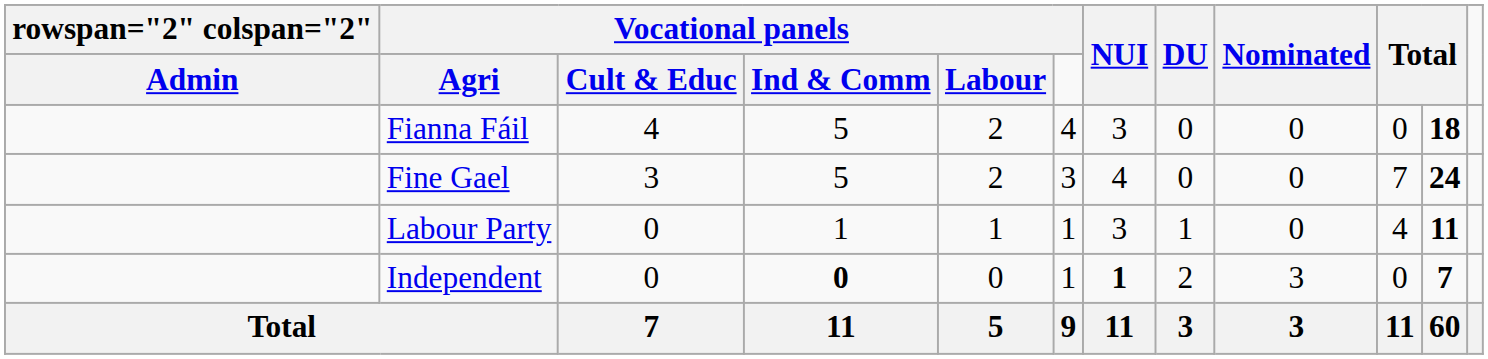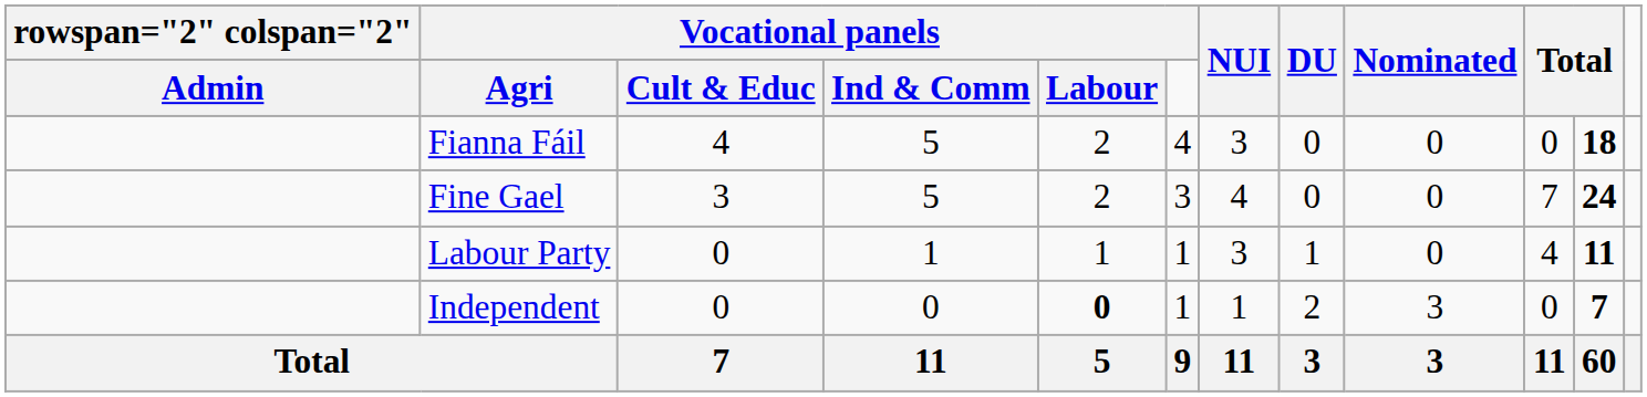Independent | Vocational panels / Ind & Comm: bold -> normal
Independent | Vocational panels / Labour: normal -> bold
Independent | NUI: bold -> normal
